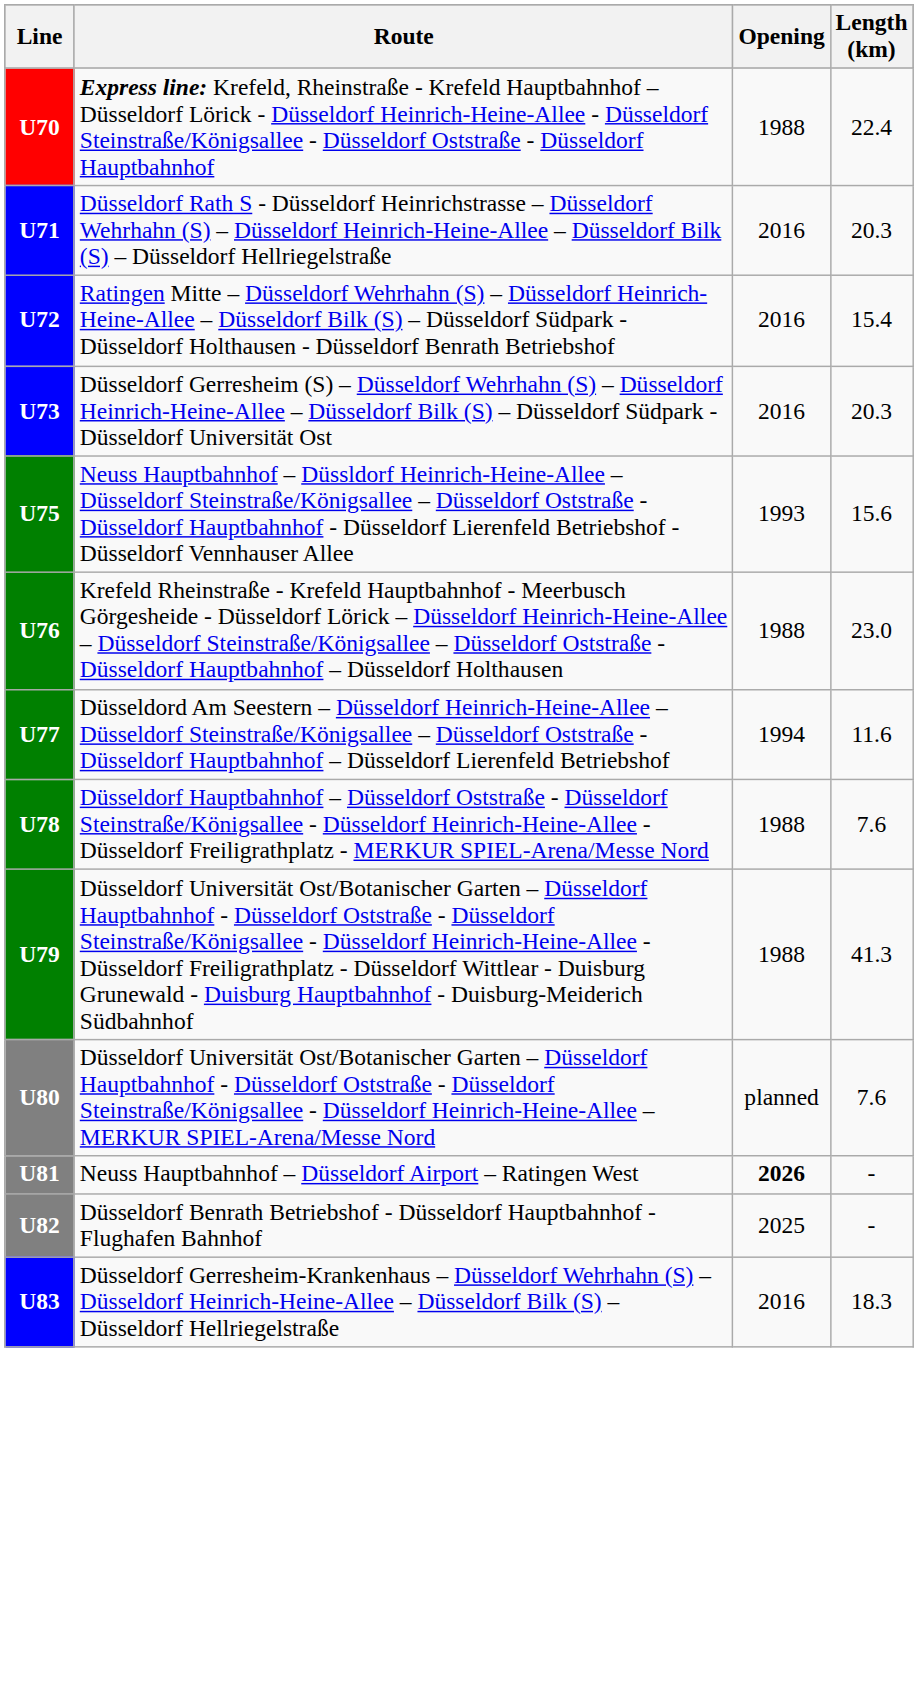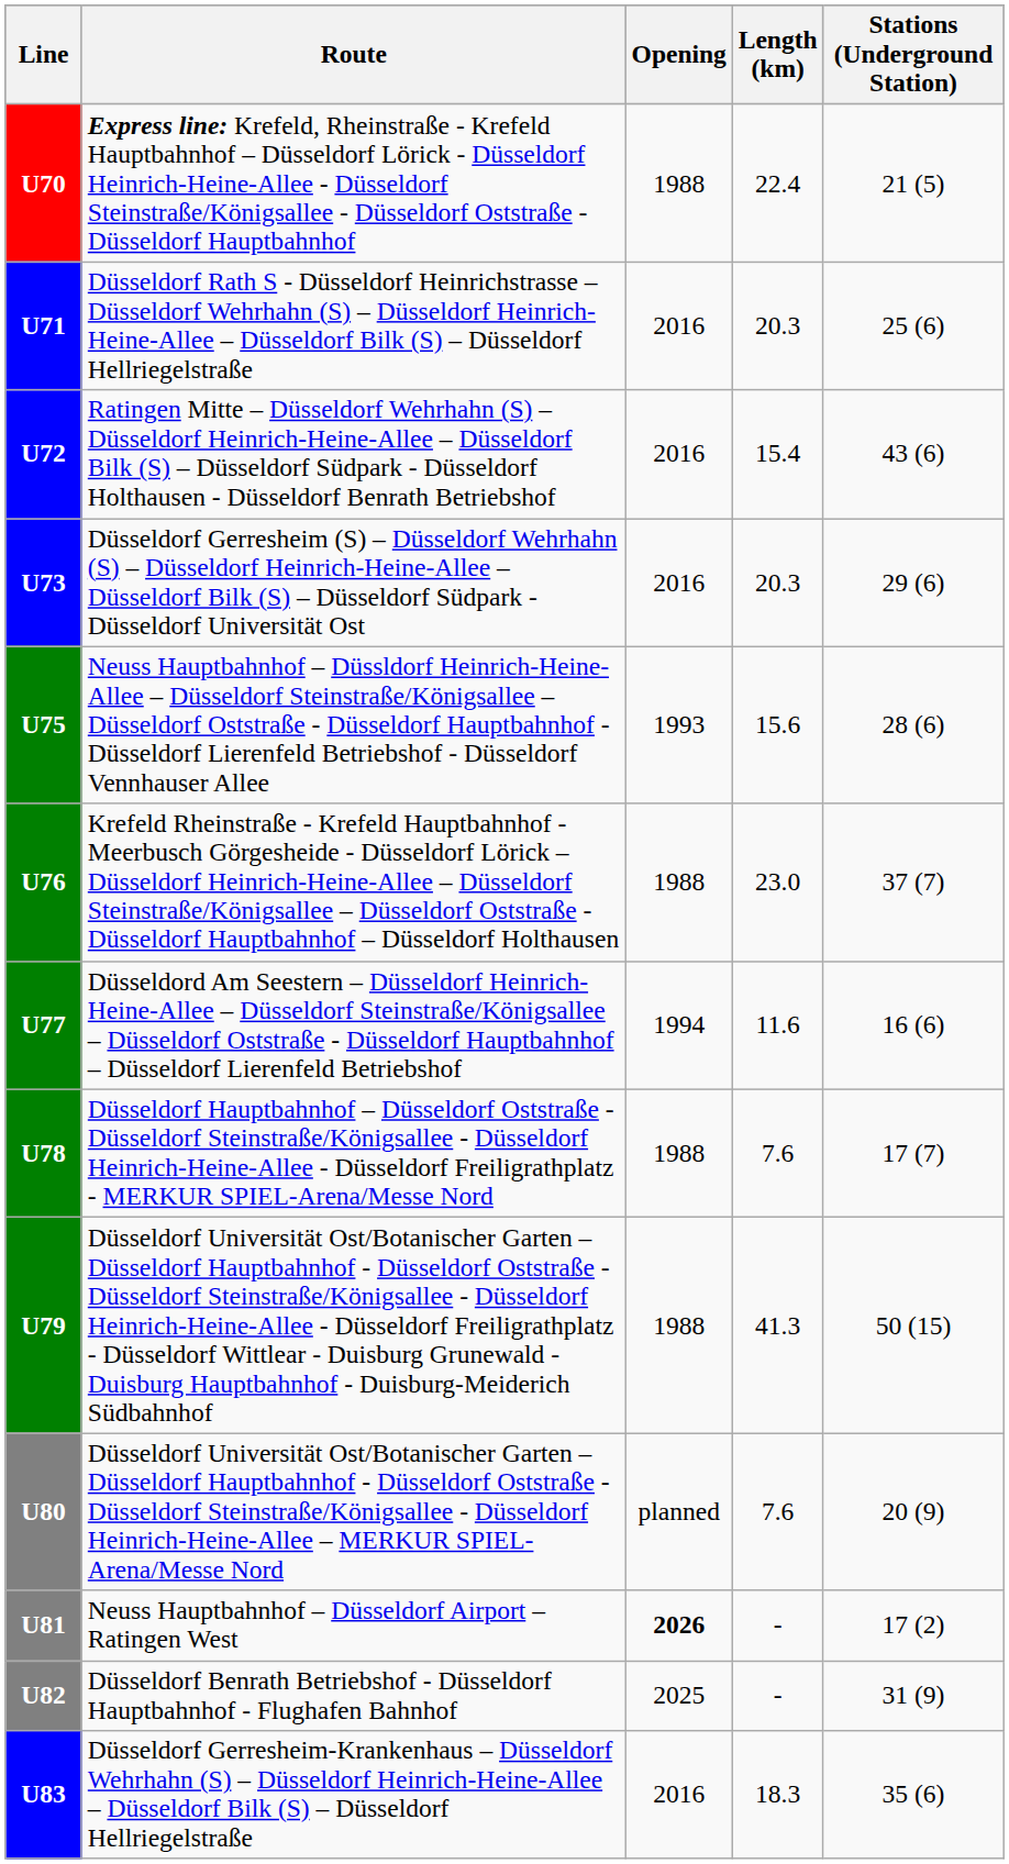+ column: Stations (Underground Station) | 21 (5) | 25 (6) | 43 (6) | 29 (6) | 28 (6) | 37 (7) | 16 (6) | 17 (7) | 50 (15) | 20 (9) | 17 (2) | 31 (9) | 35 (6)
